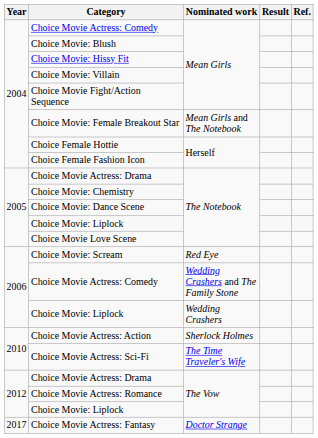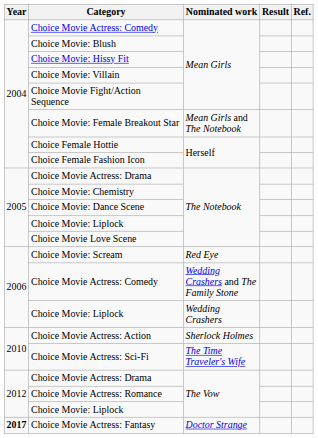Choice Movie Actress: Fantasy | Year: normal -> bold
